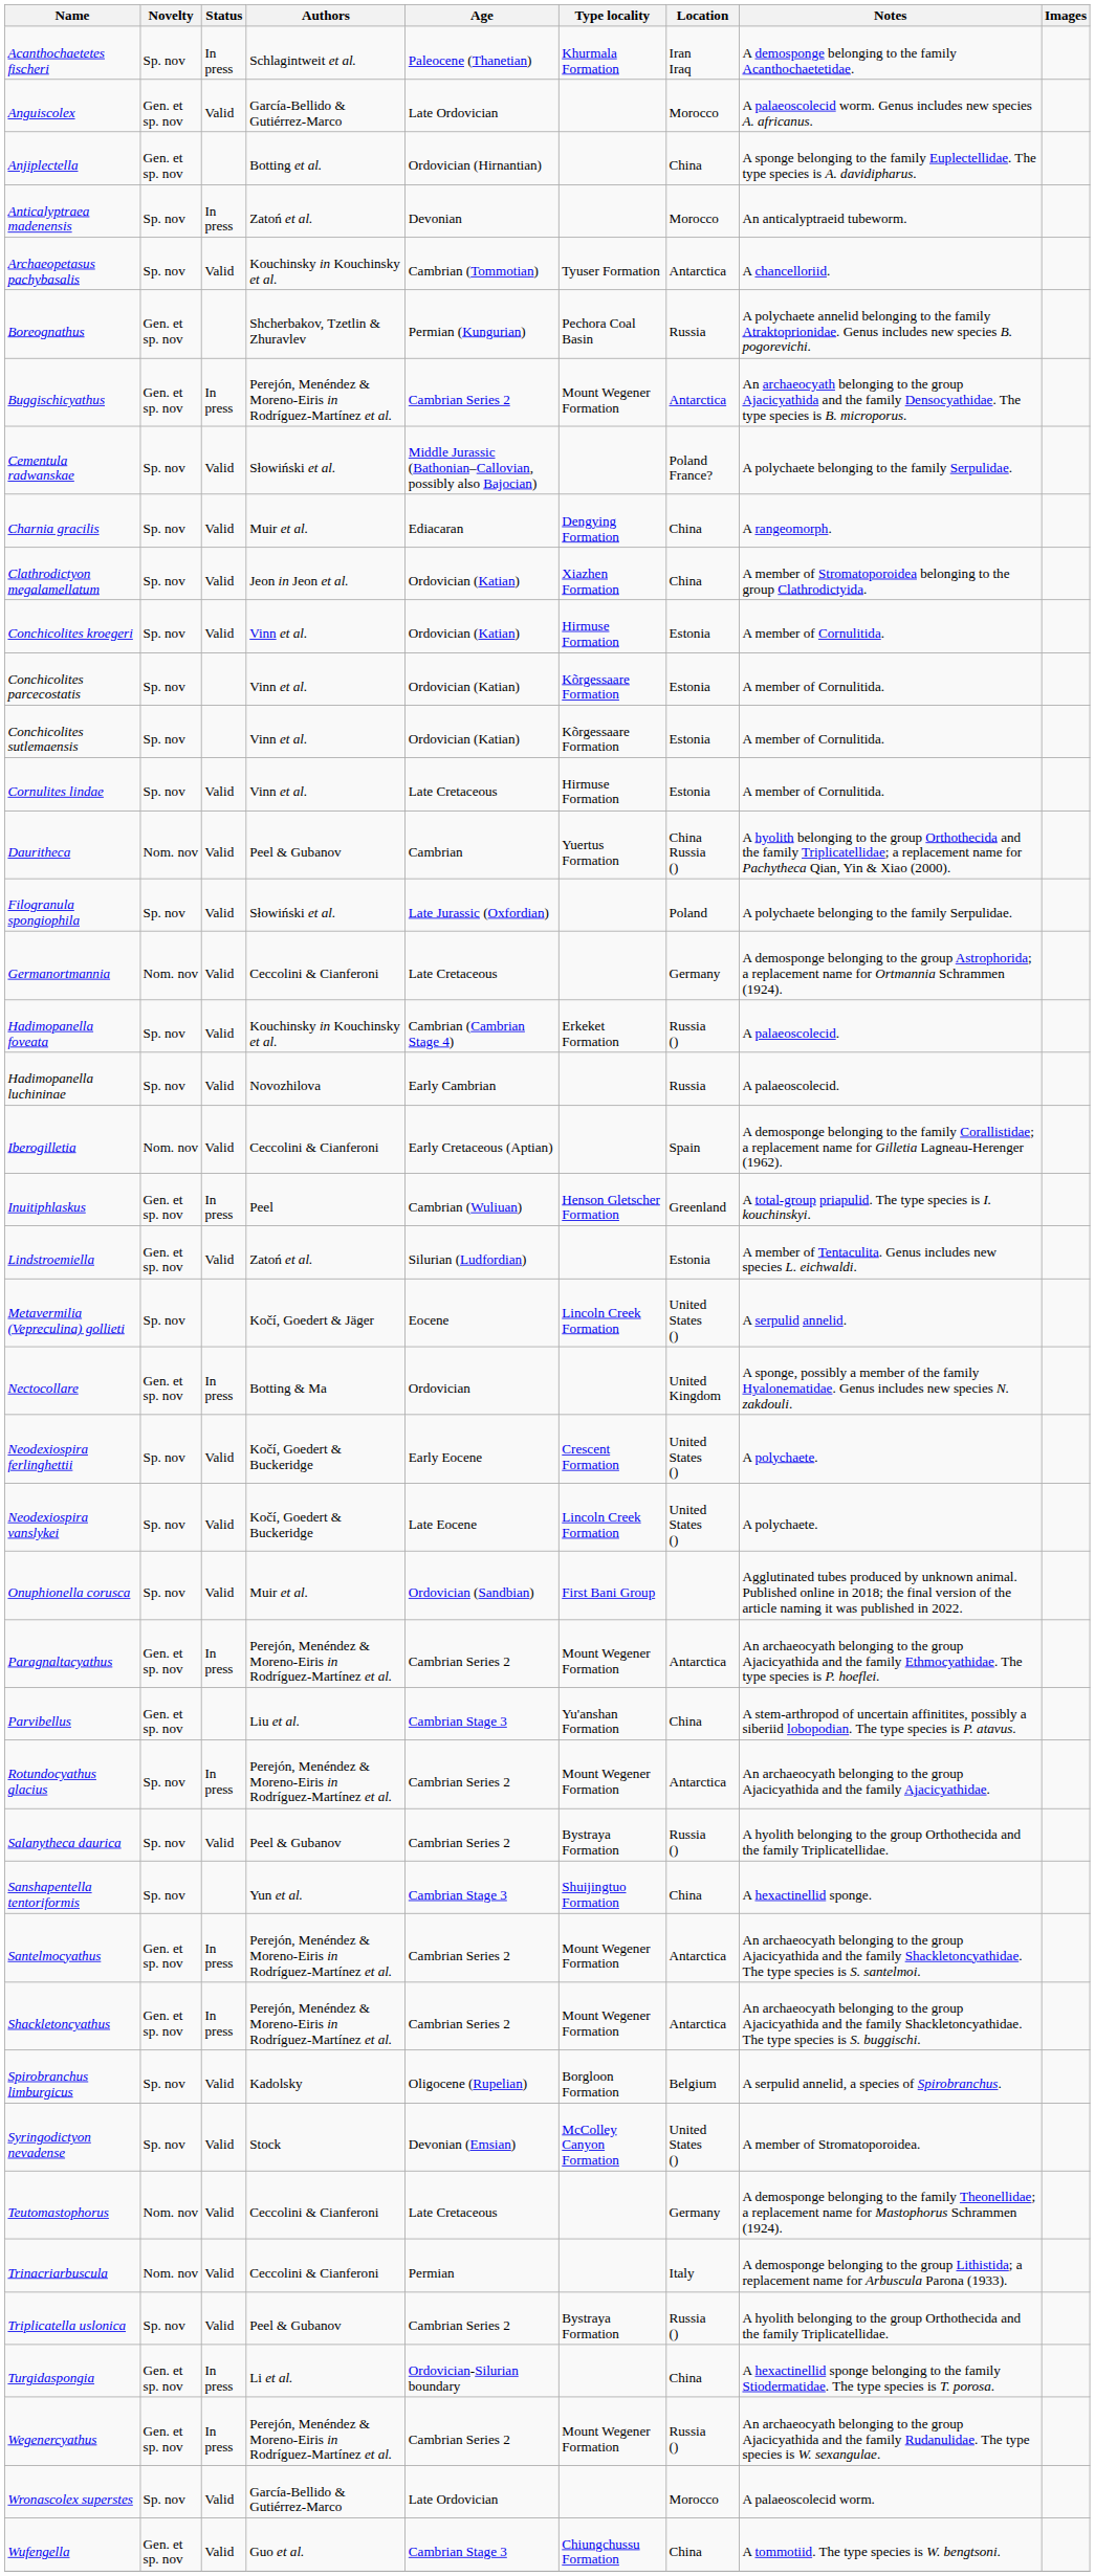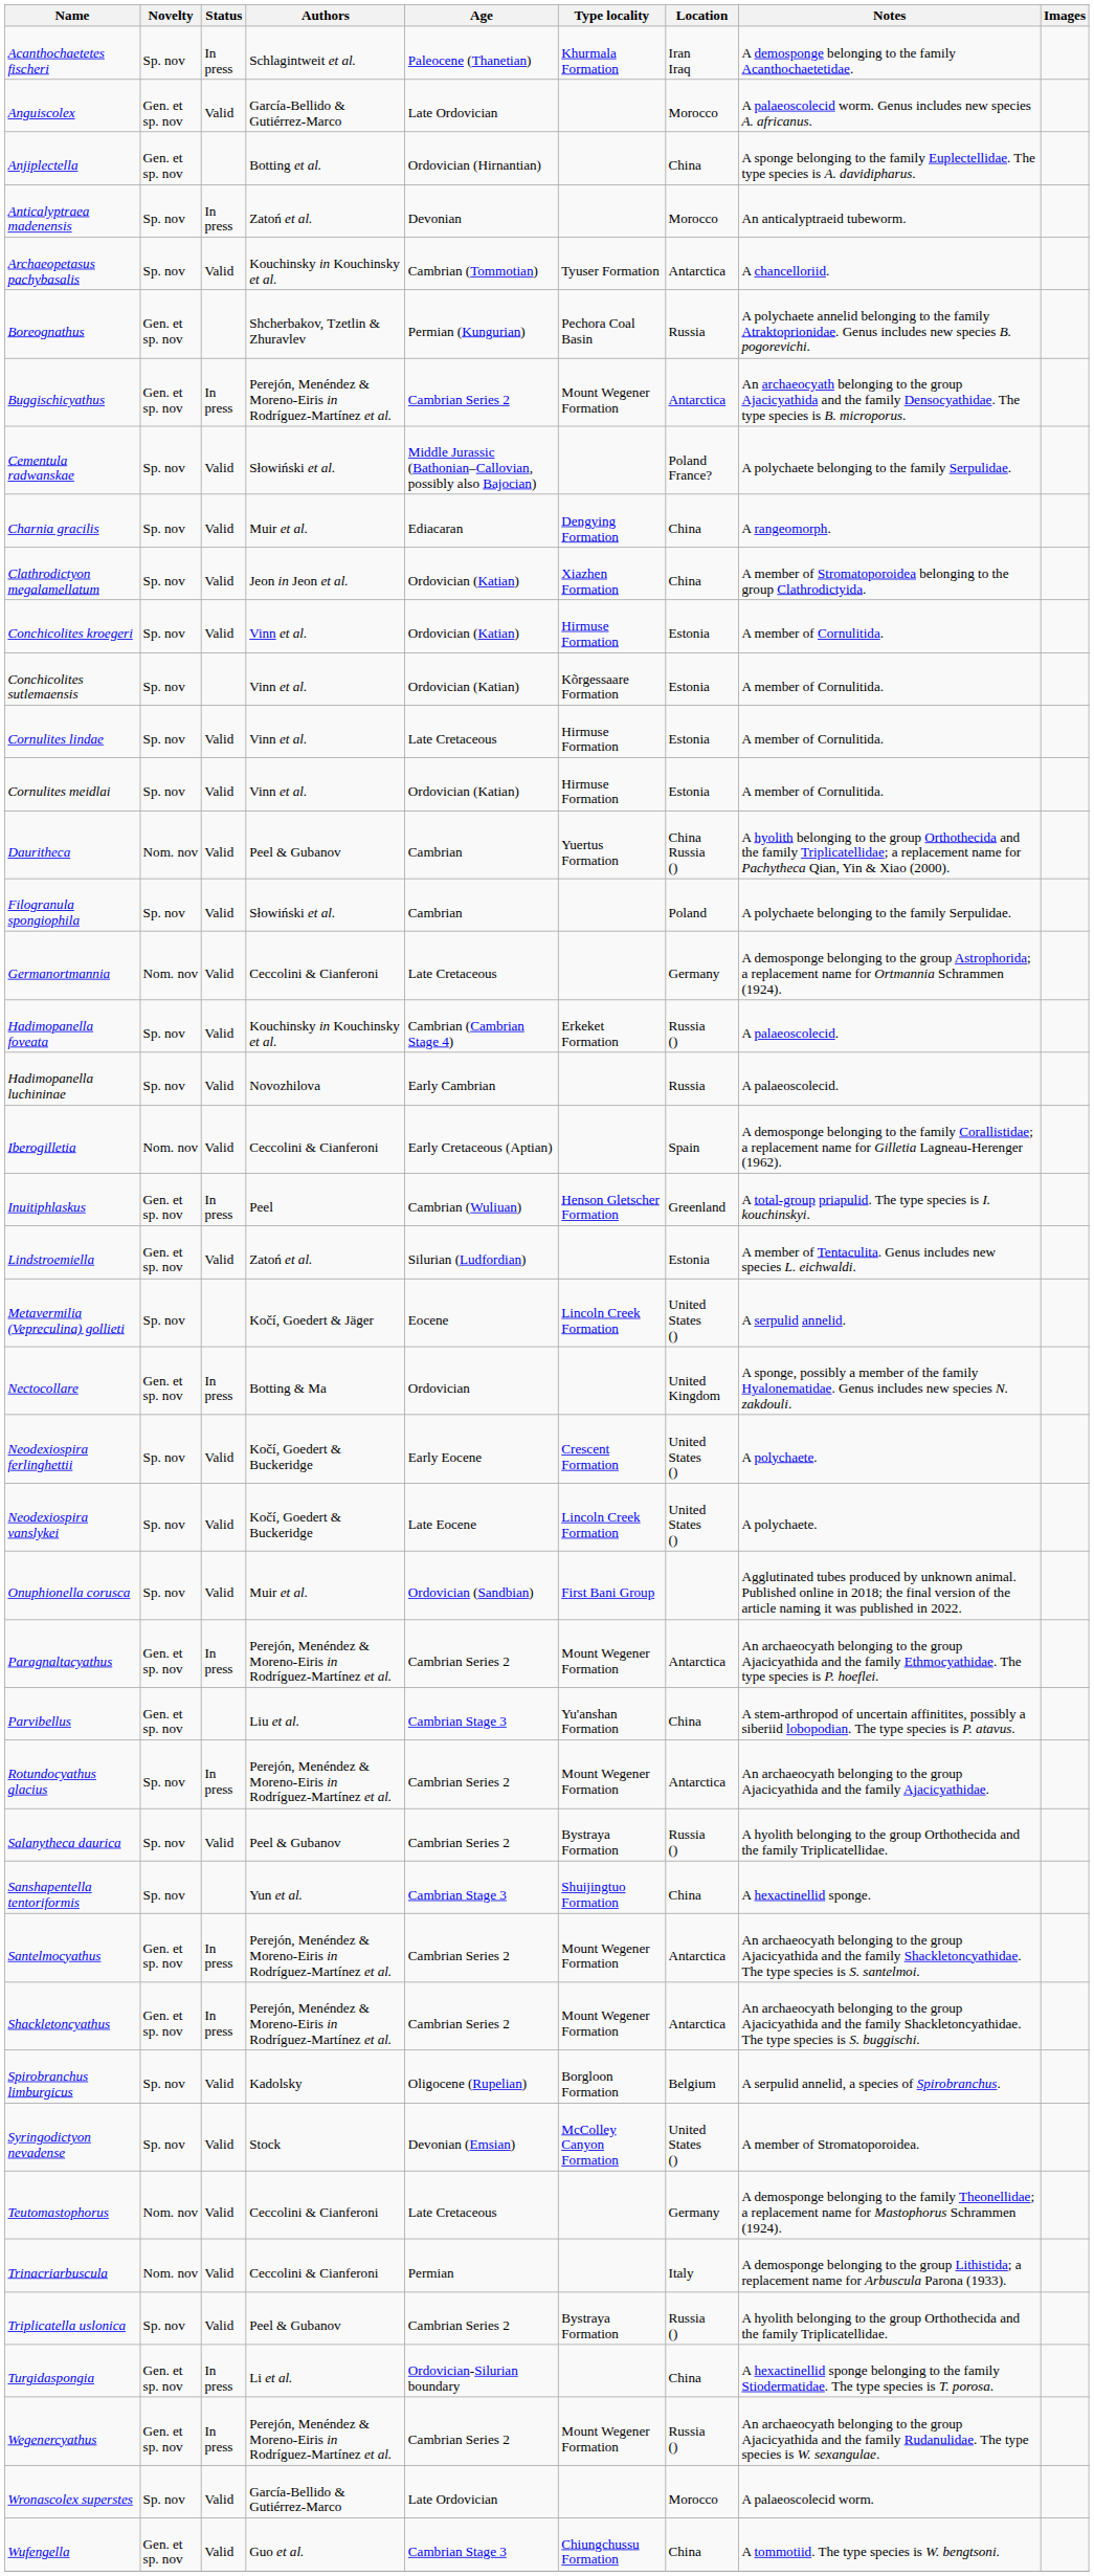- row: Conchicolites parcecostatis | Sp. nov | Vinn et al. | Ordovician (Katian) | Kõrgessaare Formation | Estonia | A member of Cornulitida.
+ row: Cornulites meidlai | Sp. nov | Valid | Vinn et al. | Ordovician (Katian) | Hirmuse Formation | Estonia | A member of Cornulitida.
Filogranula spongiophila | Age: Late Jurassic (Oxfordian) -> Cambrian
